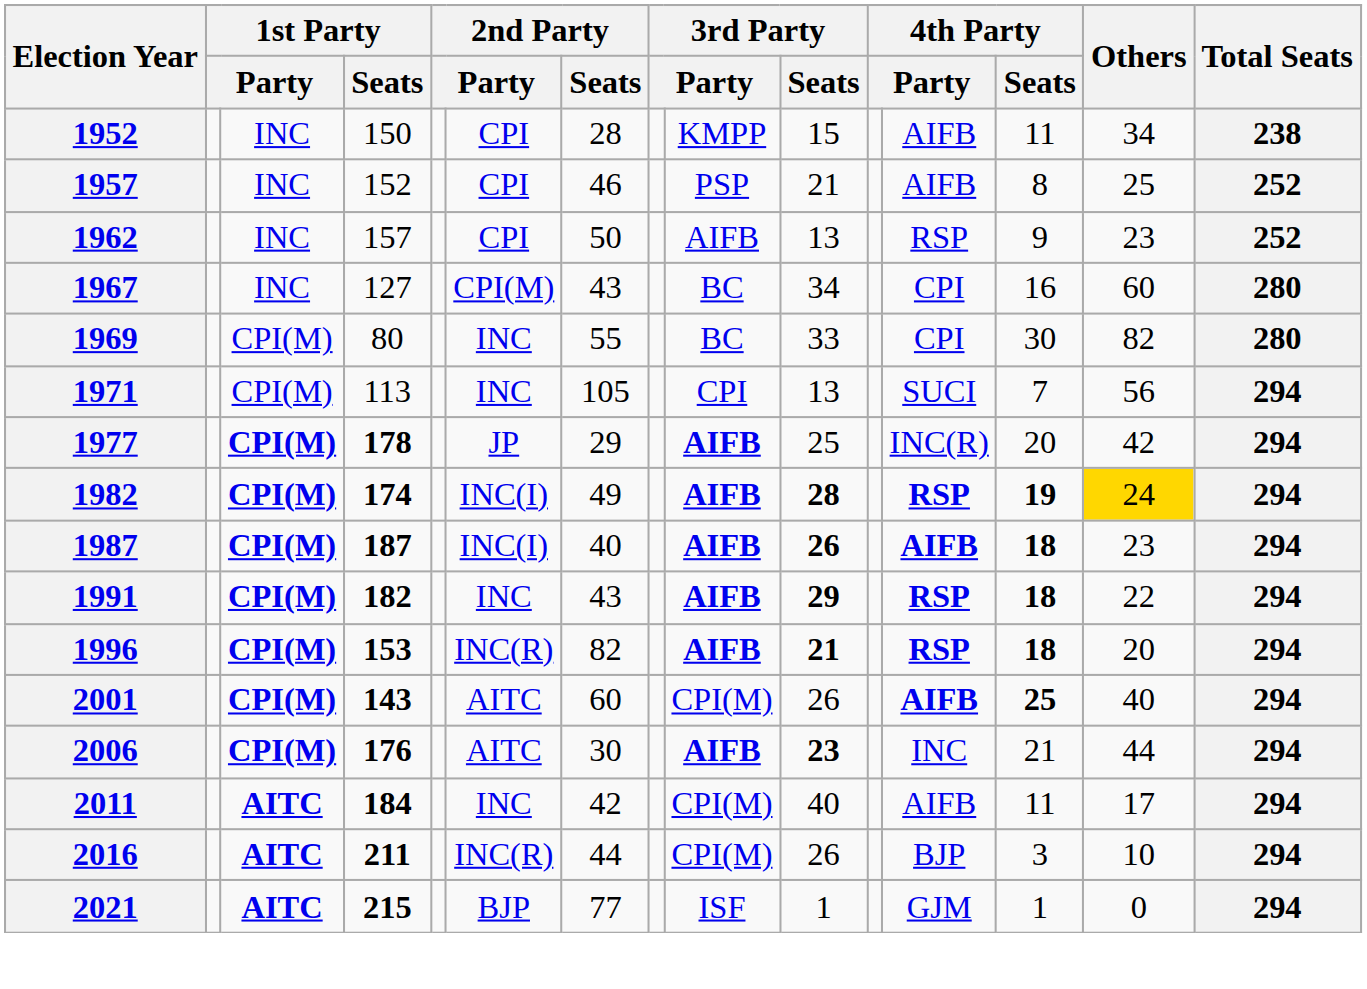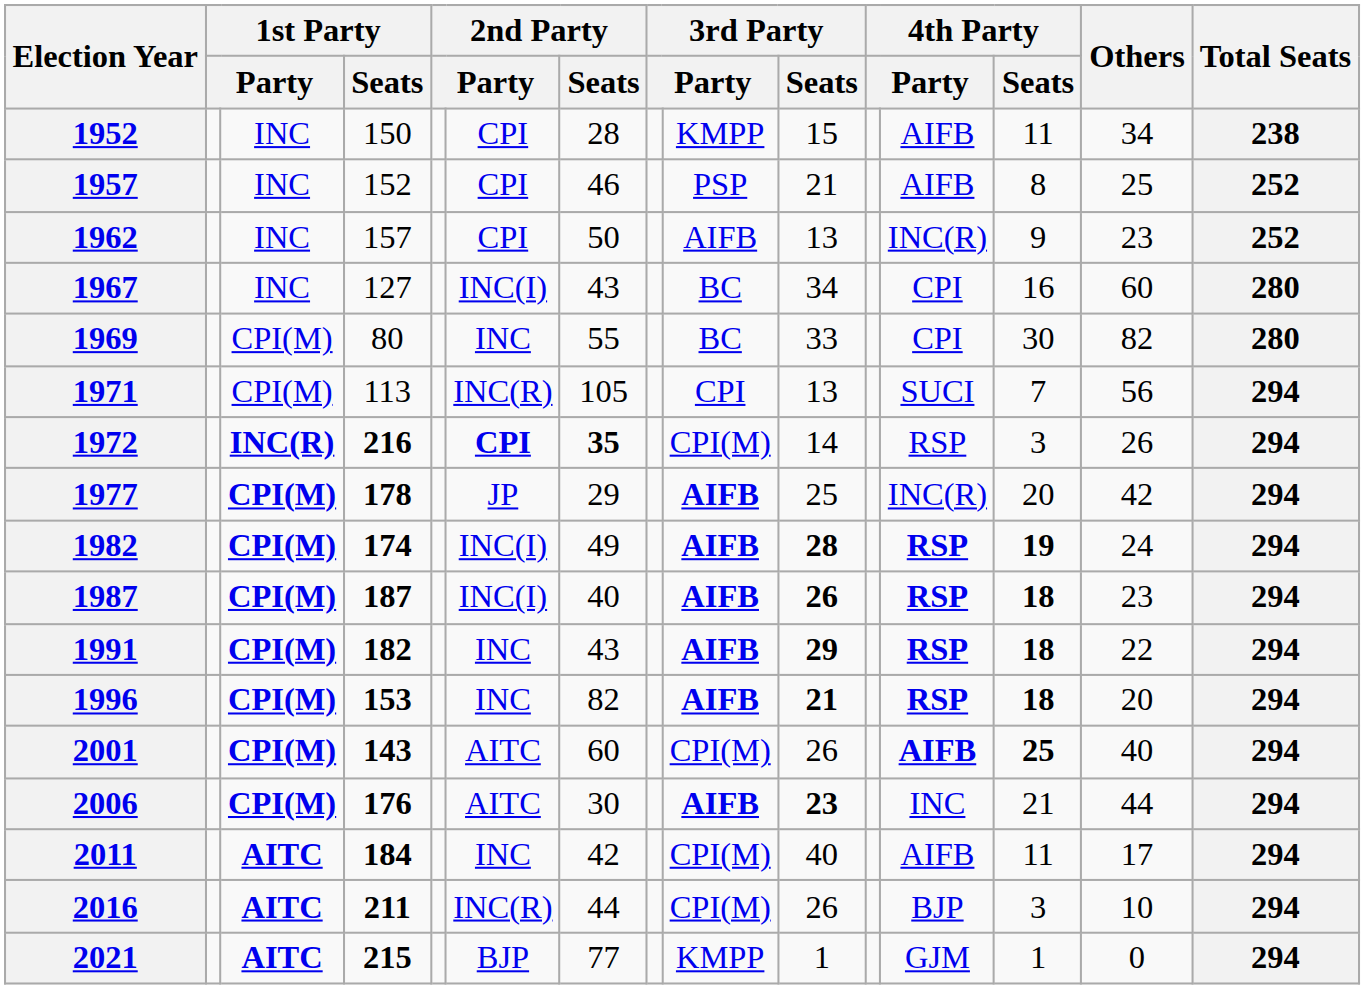1962 | column 12: RSP -> INC(R)
1967 | column 6: CPI(M) -> INC(I)
1971 | column 6: INC -> INC(R)
+ row: 1972 | INC(R) | 216 | CPI | 35 | CPI(M) | 14 | RSP | 3 | 26 | 294
1982 | Others: gold background -> no background
1987 | column 12: AIFB -> RSP
1996 | column 6: INC(R) -> INC
2021 | column 9: ISF -> KMPP
